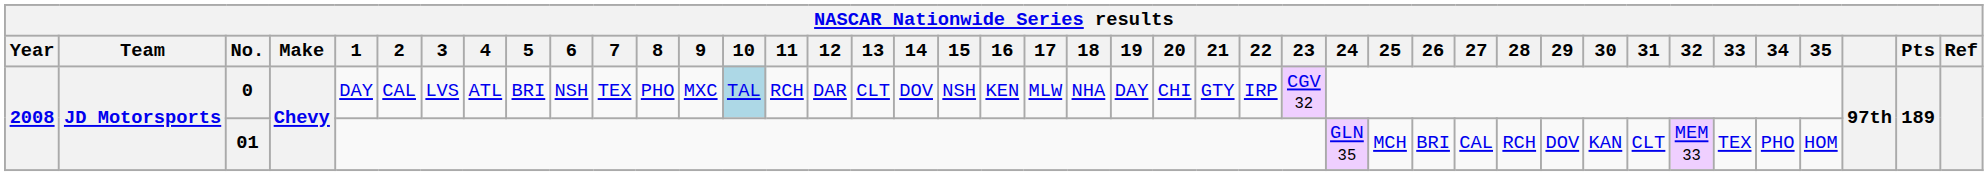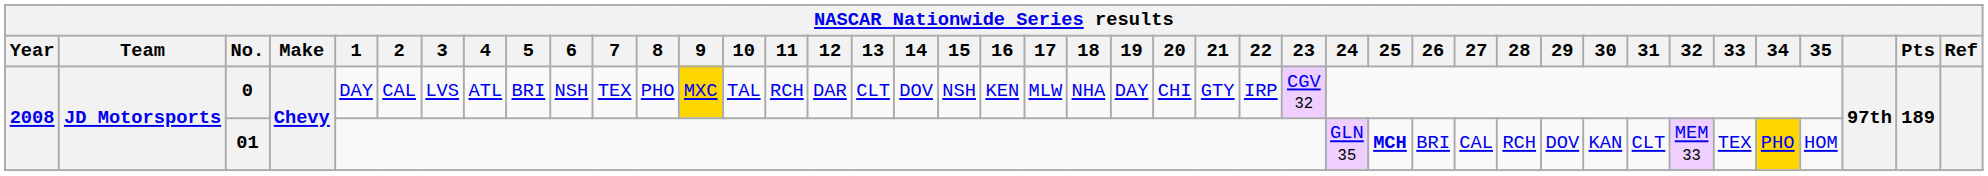0 | 9: no background -> gold background
0 | 10: lightblue background -> no background
01 | 25: normal -> bold
01 | 34: no background -> gold background
